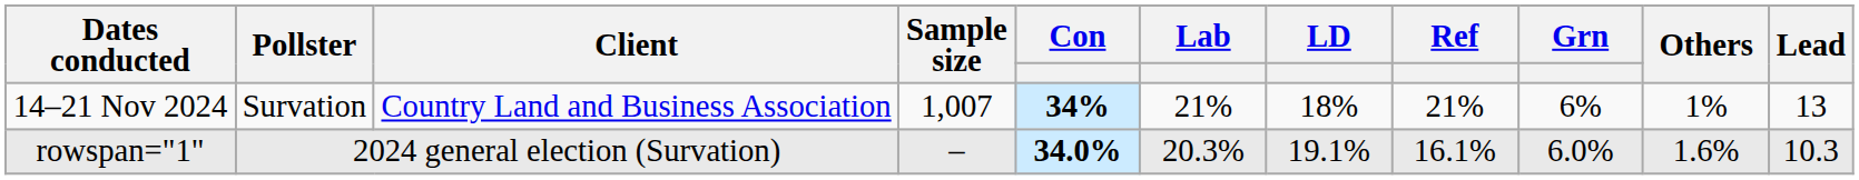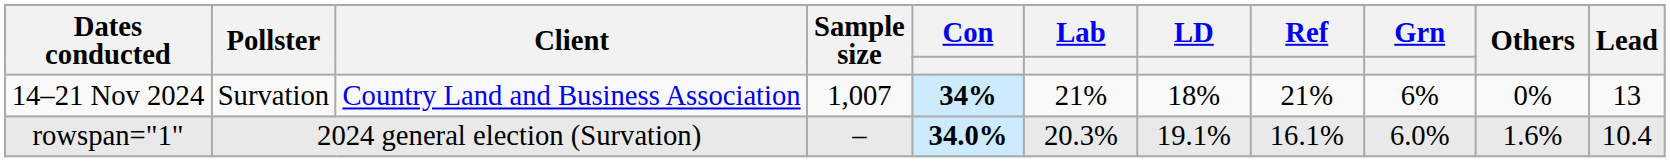14–21 Nov 2024 | Others: 1% -> 0%
rowspan="1" | Lead: 10.3 -> 10.4
